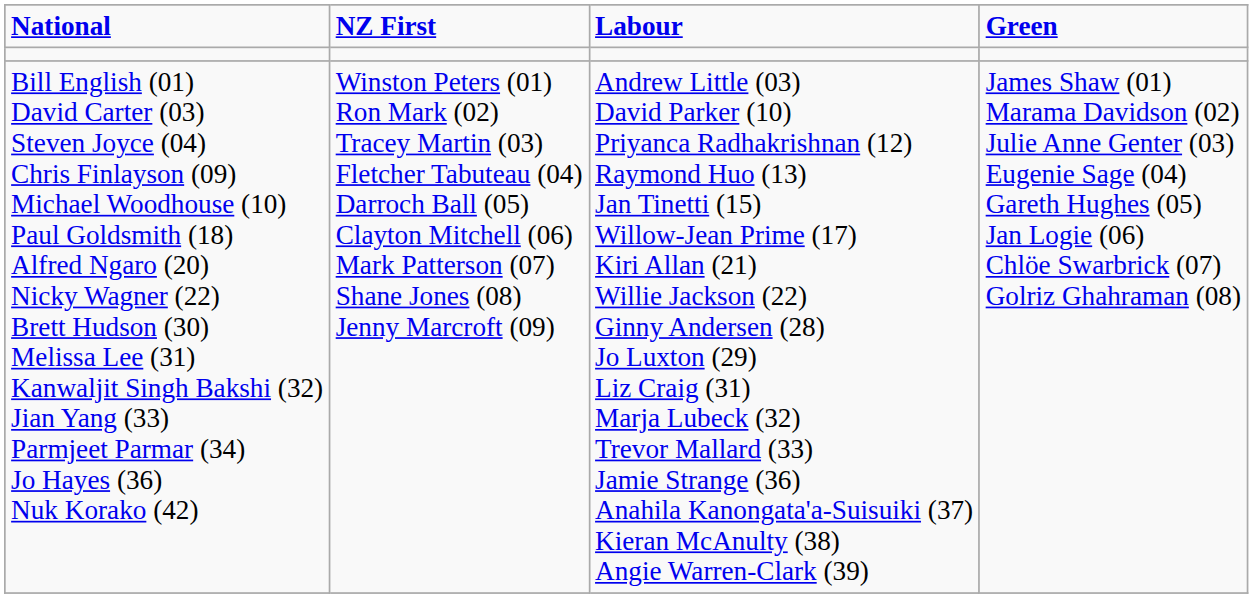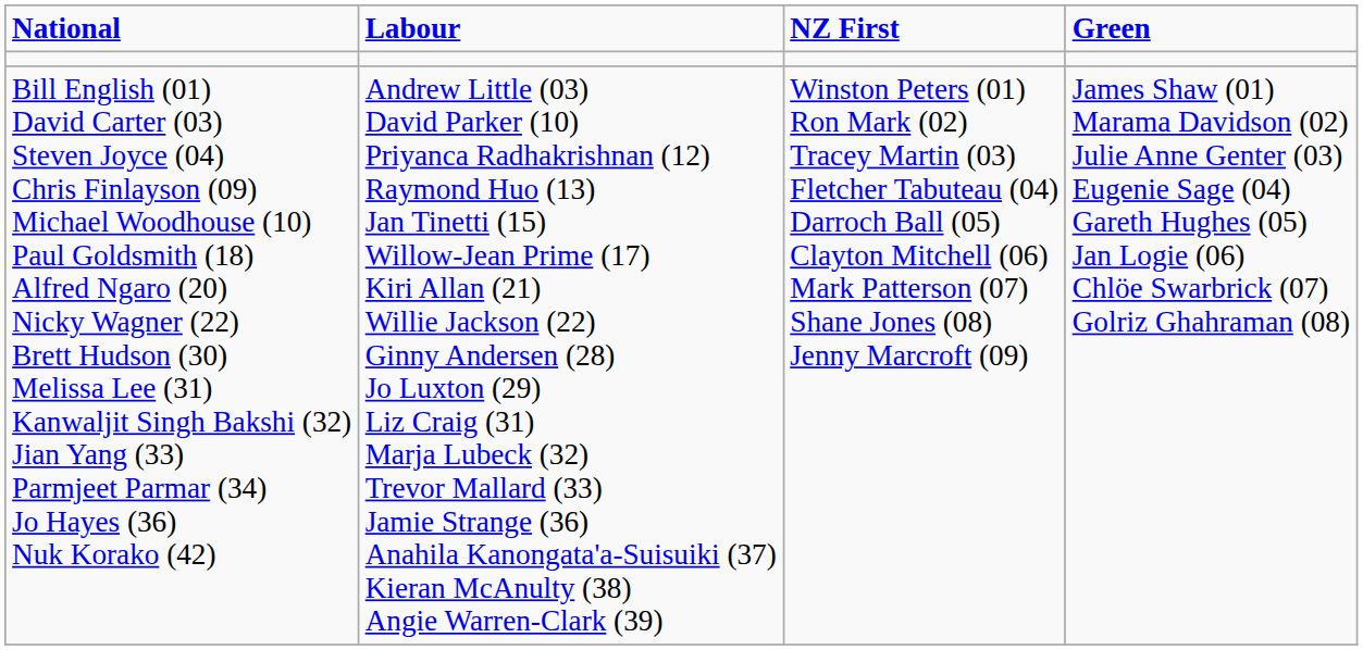columns swapped: Labour <-> NZ First
